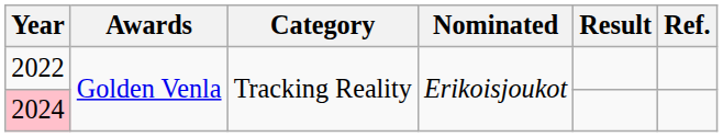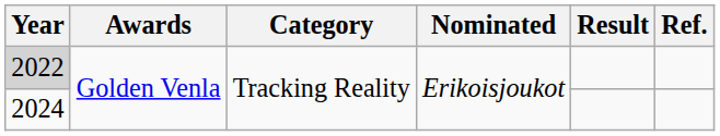2022 | Year: no background -> lightgrey background
2024 | Year: pink background -> no background
